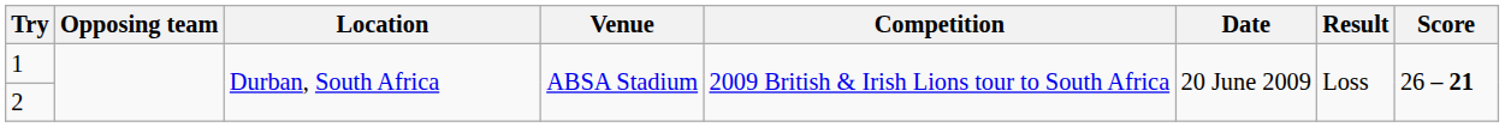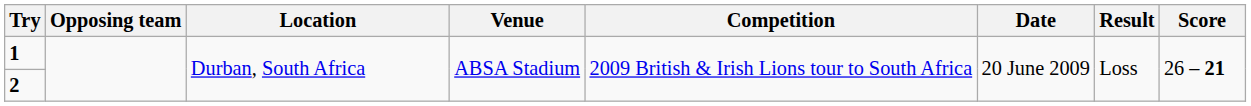1 | Try: normal -> bold
2 | Try: normal -> bold
